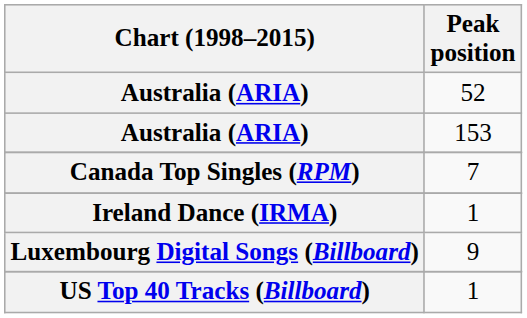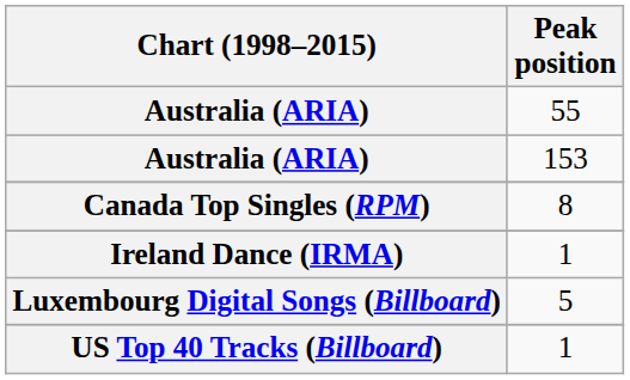row 2 | Peak position: 52 -> 55
row 4 | Peak position: 7 -> 8
row 6 | Peak position: 9 -> 5
